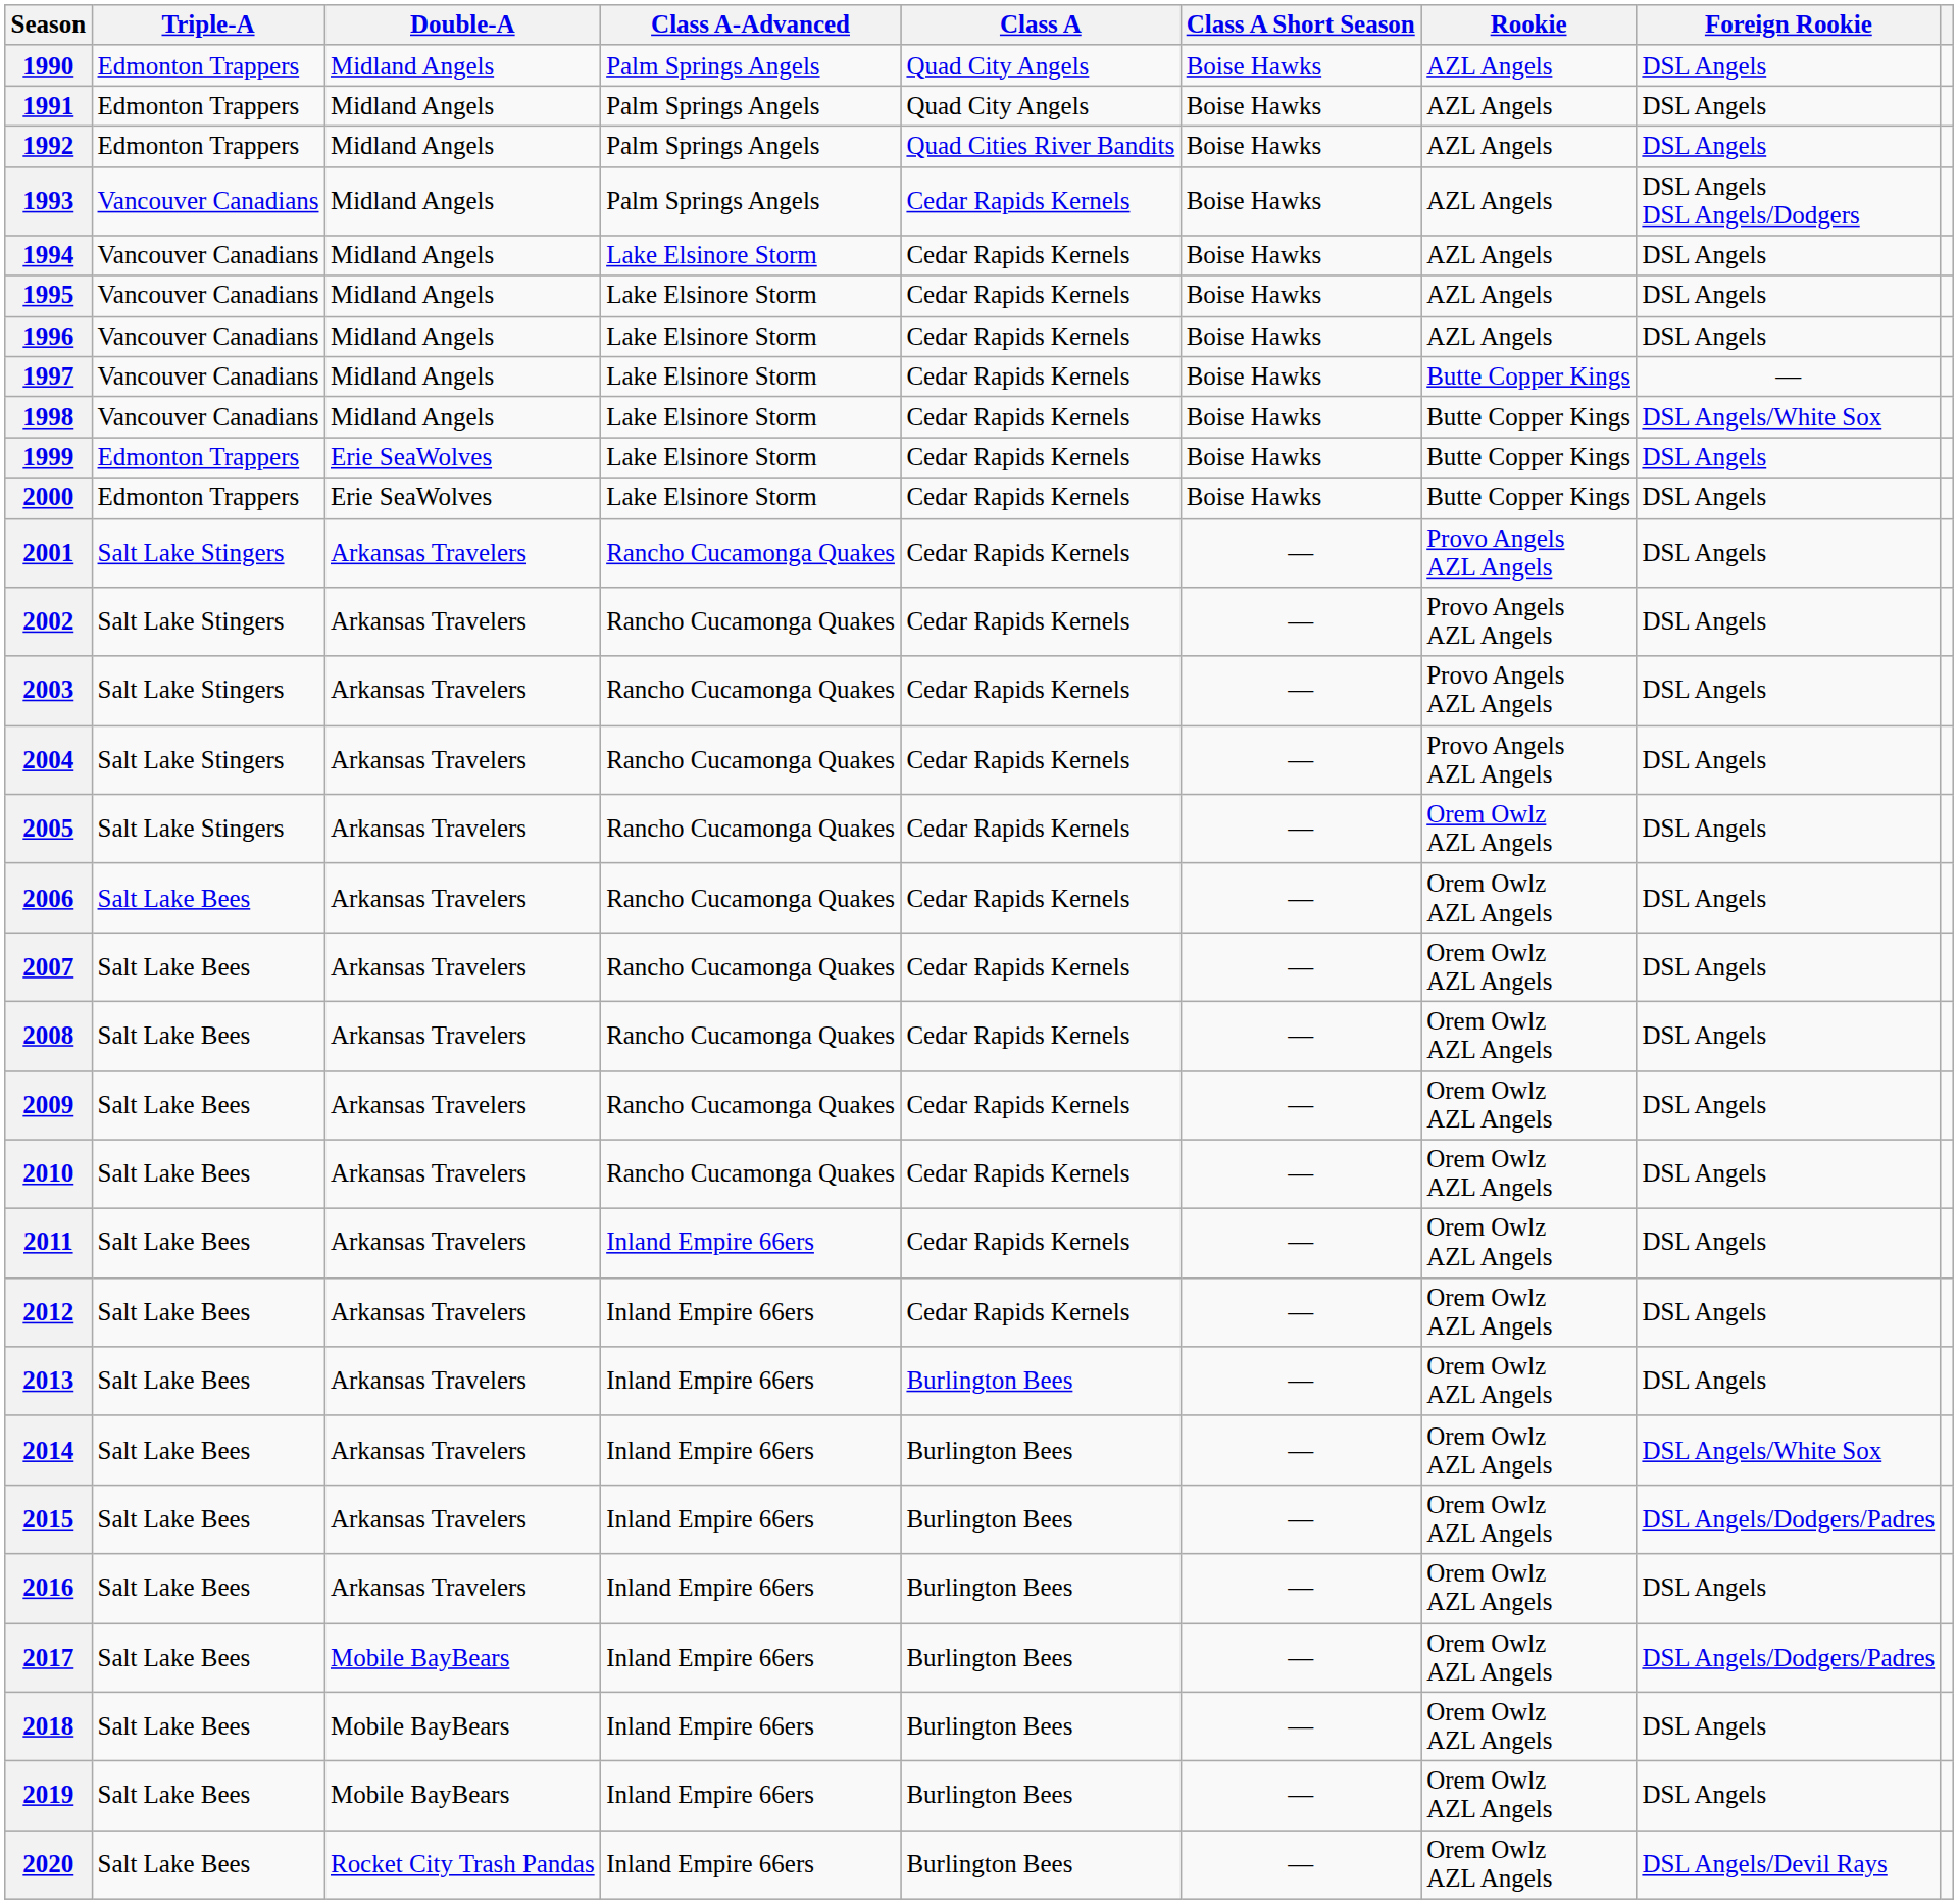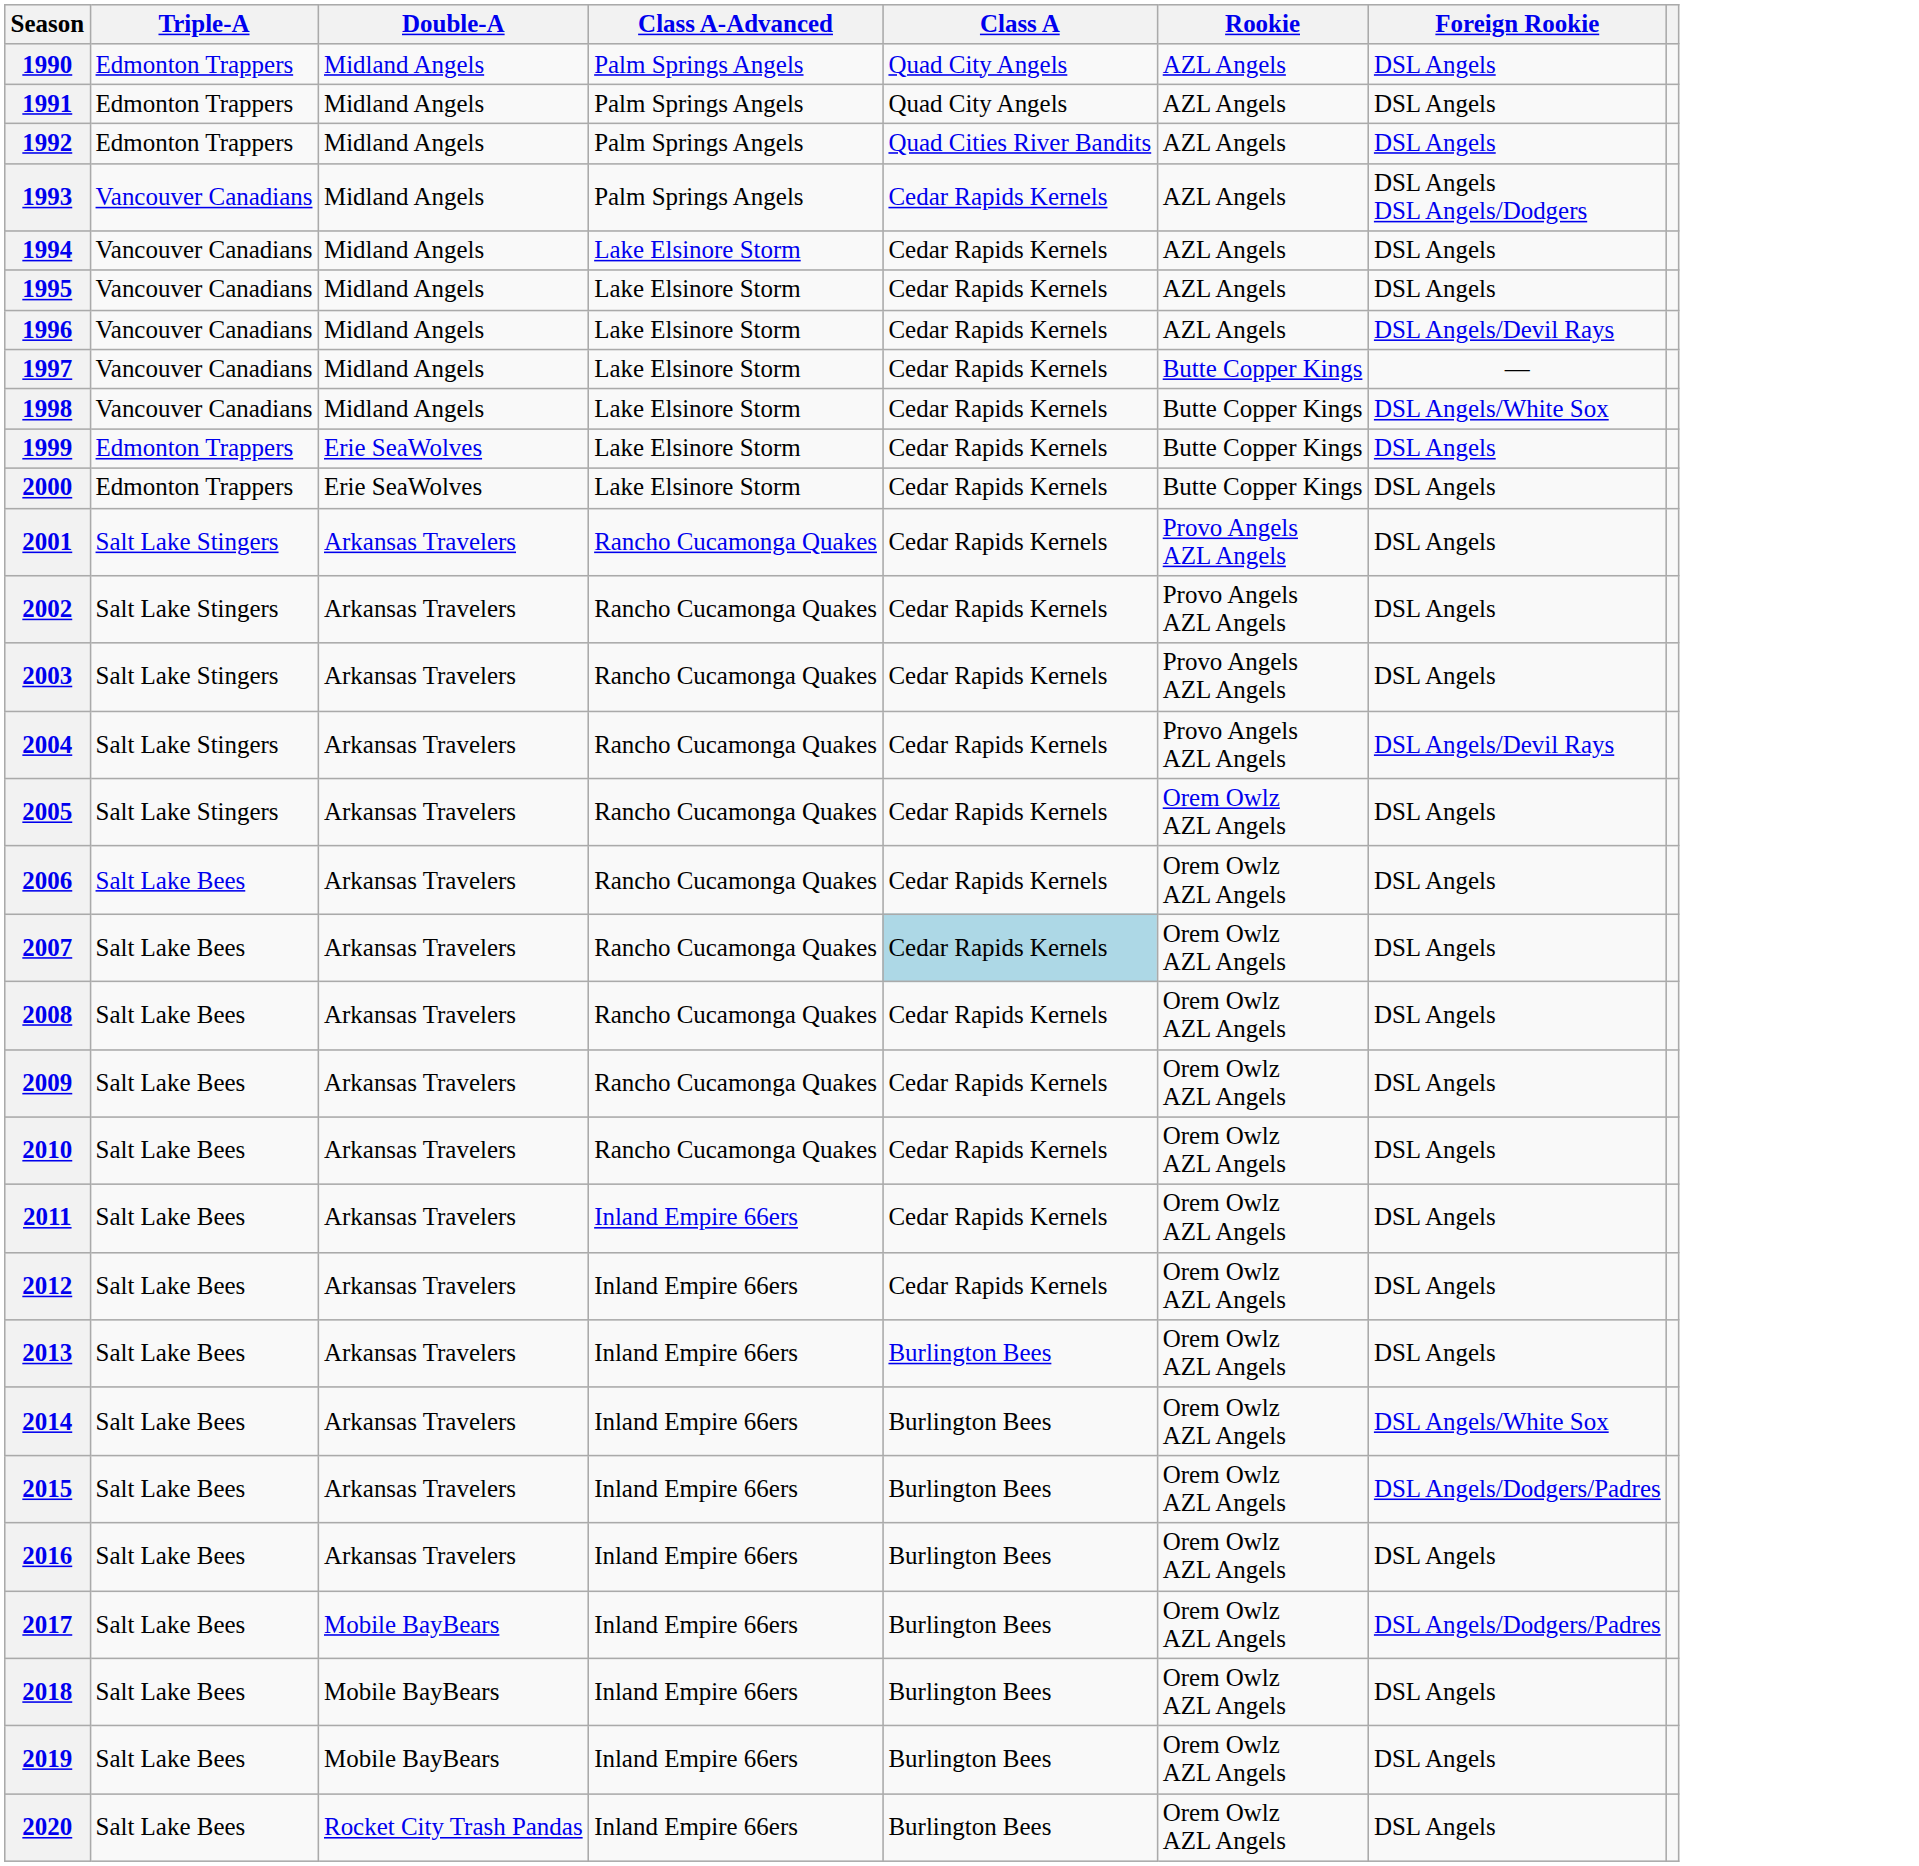- column: Class A Short Season | Boise Hawks | Boise Hawks | Boise Hawks | Boise Hawks | Boise Hawks | Boise Hawks | Boise Hawks | Boise Hawks | Boise Hawks | Boise Hawks | Boise Hawks | — | — | — | — | — | — | — | — | — | — | — | — | — | — | — | — | — | — | — | —
1996 | Foreign Rookie: DSL Angels -> DSL Angels/Devil Rays
2004 | Foreign Rookie: DSL Angels -> DSL Angels/Devil Rays
2007 | Class A: no background -> lightblue background
2020 | Foreign Rookie: DSL Angels/Devil Rays -> DSL Angels
